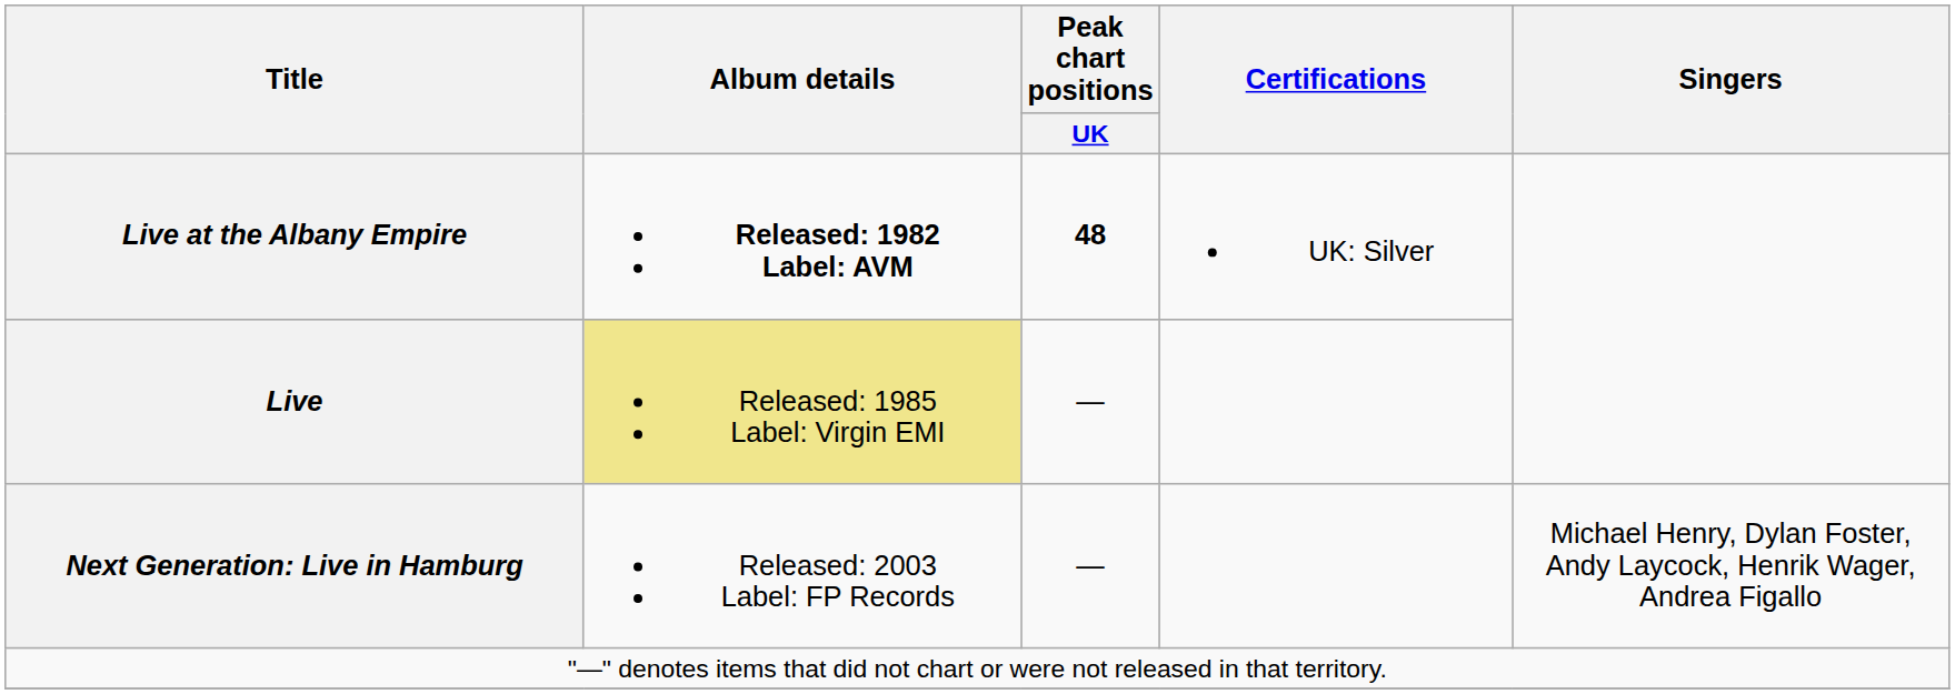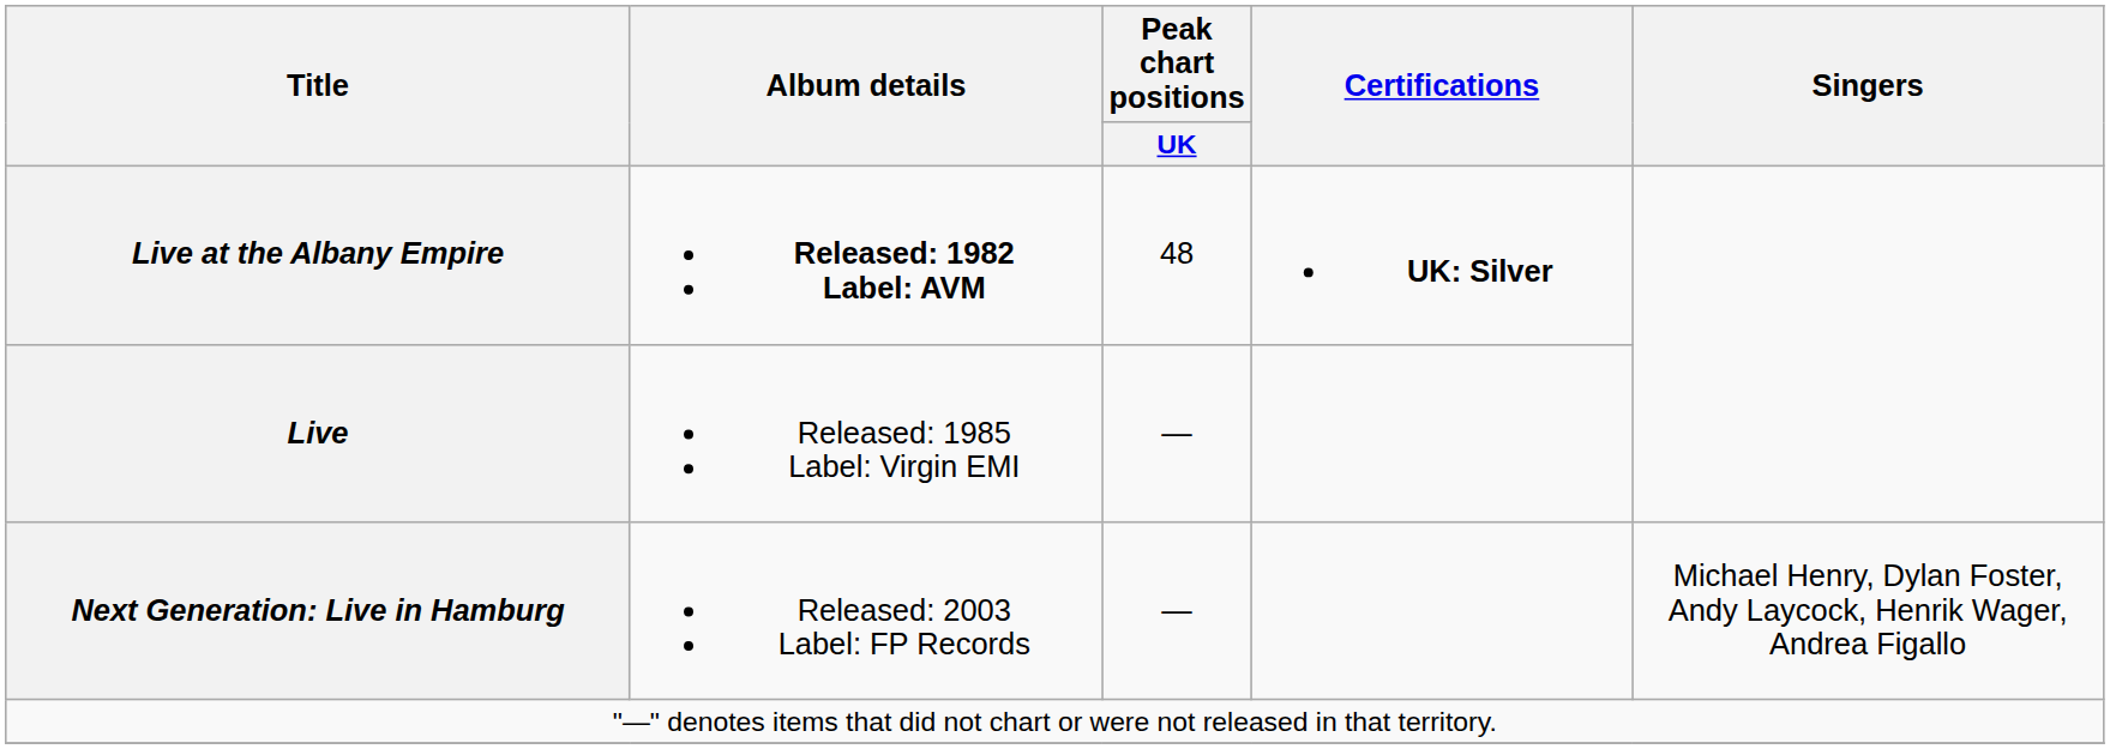Live at the Albany Empire | Peak chart positions / UK: bold -> normal
Live at the Albany Empire | Certifications: normal -> bold
Live | Album details: khaki background -> no background
